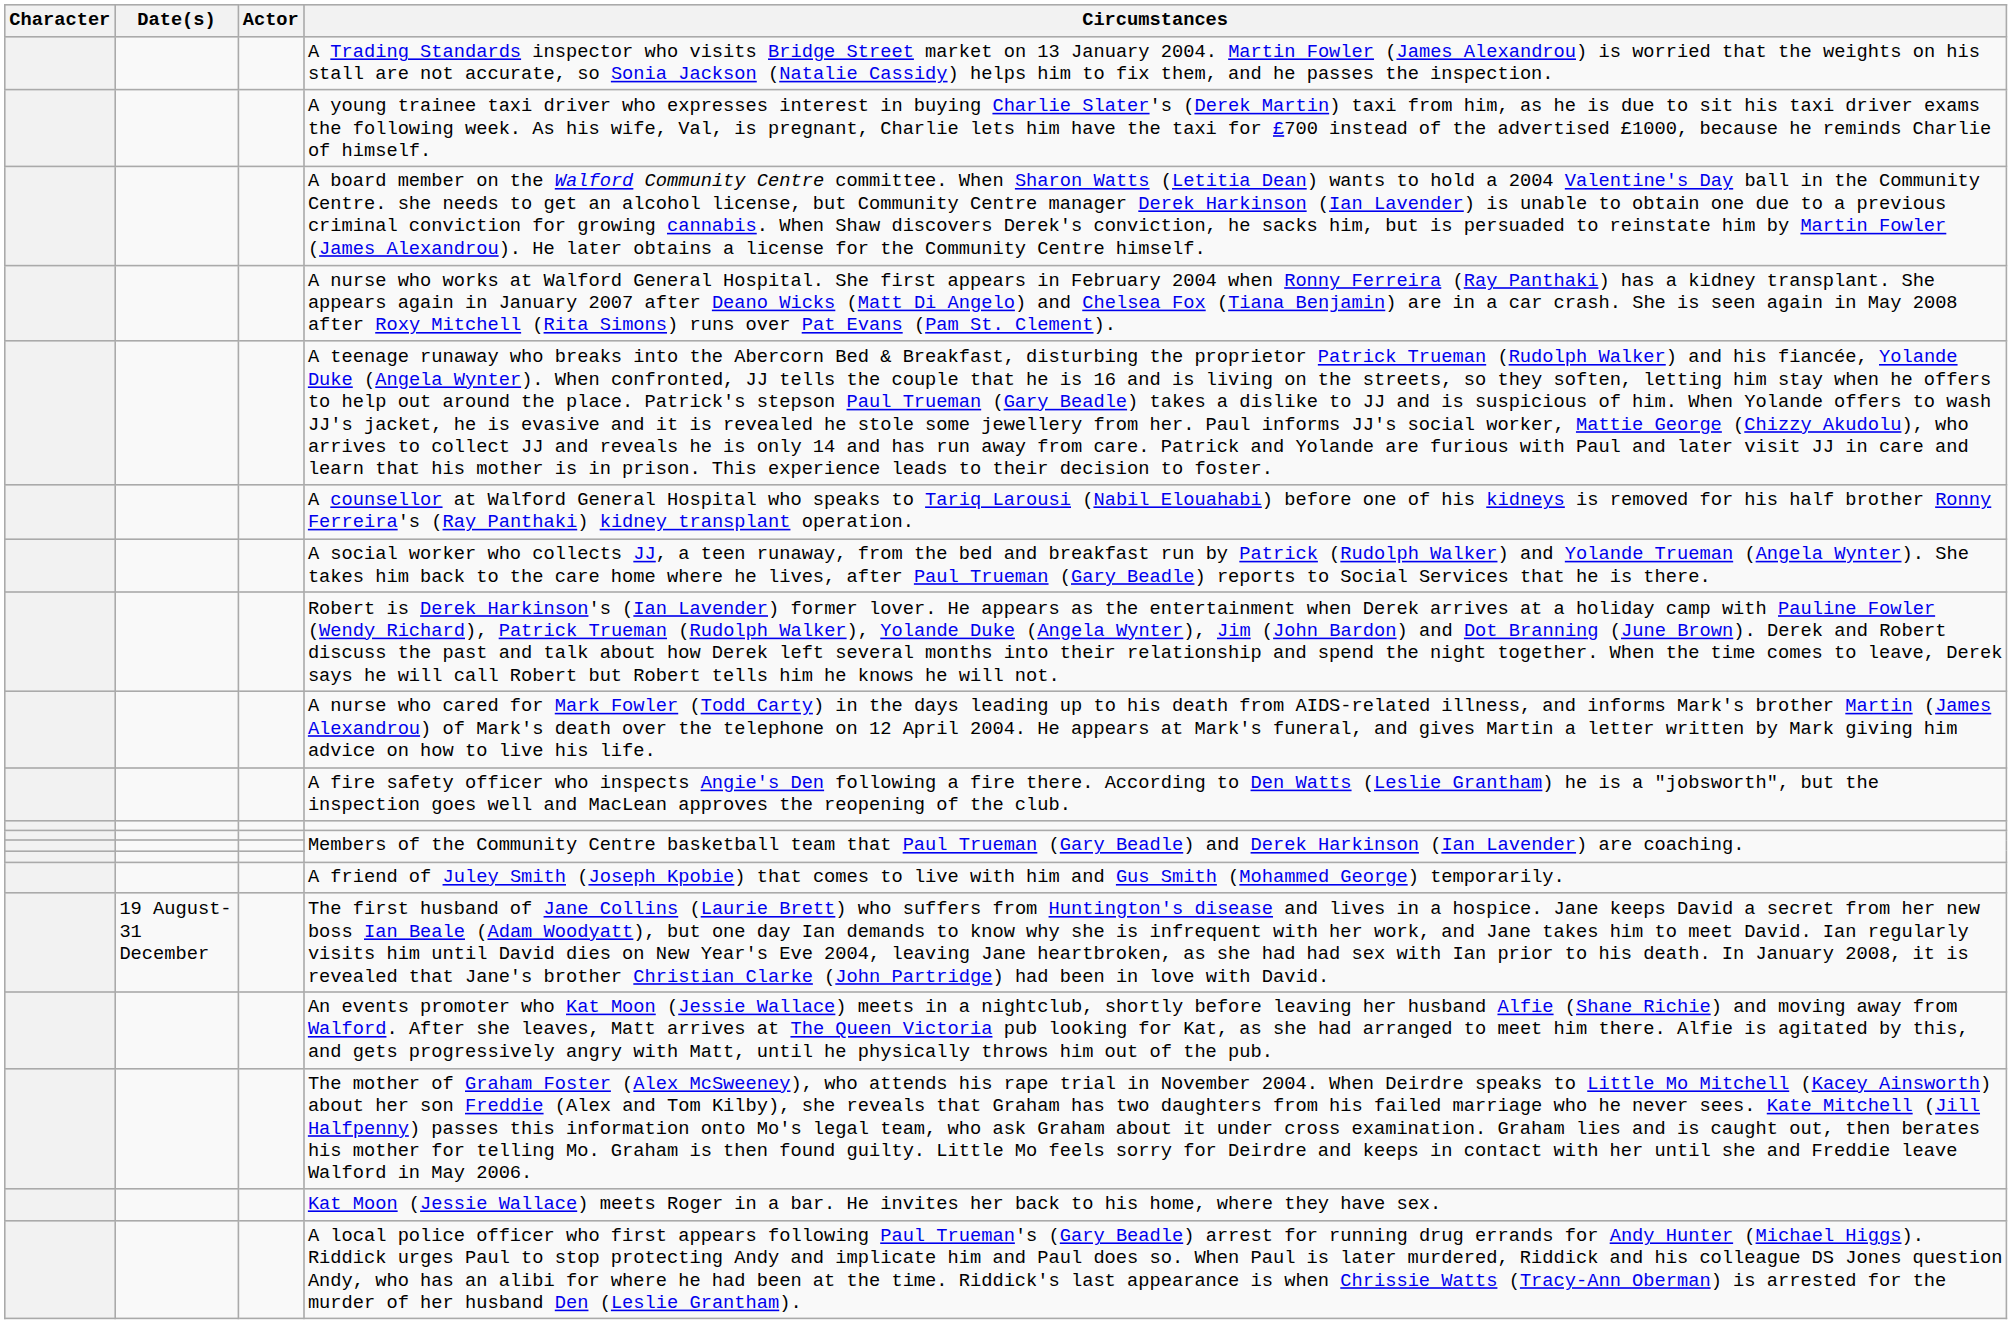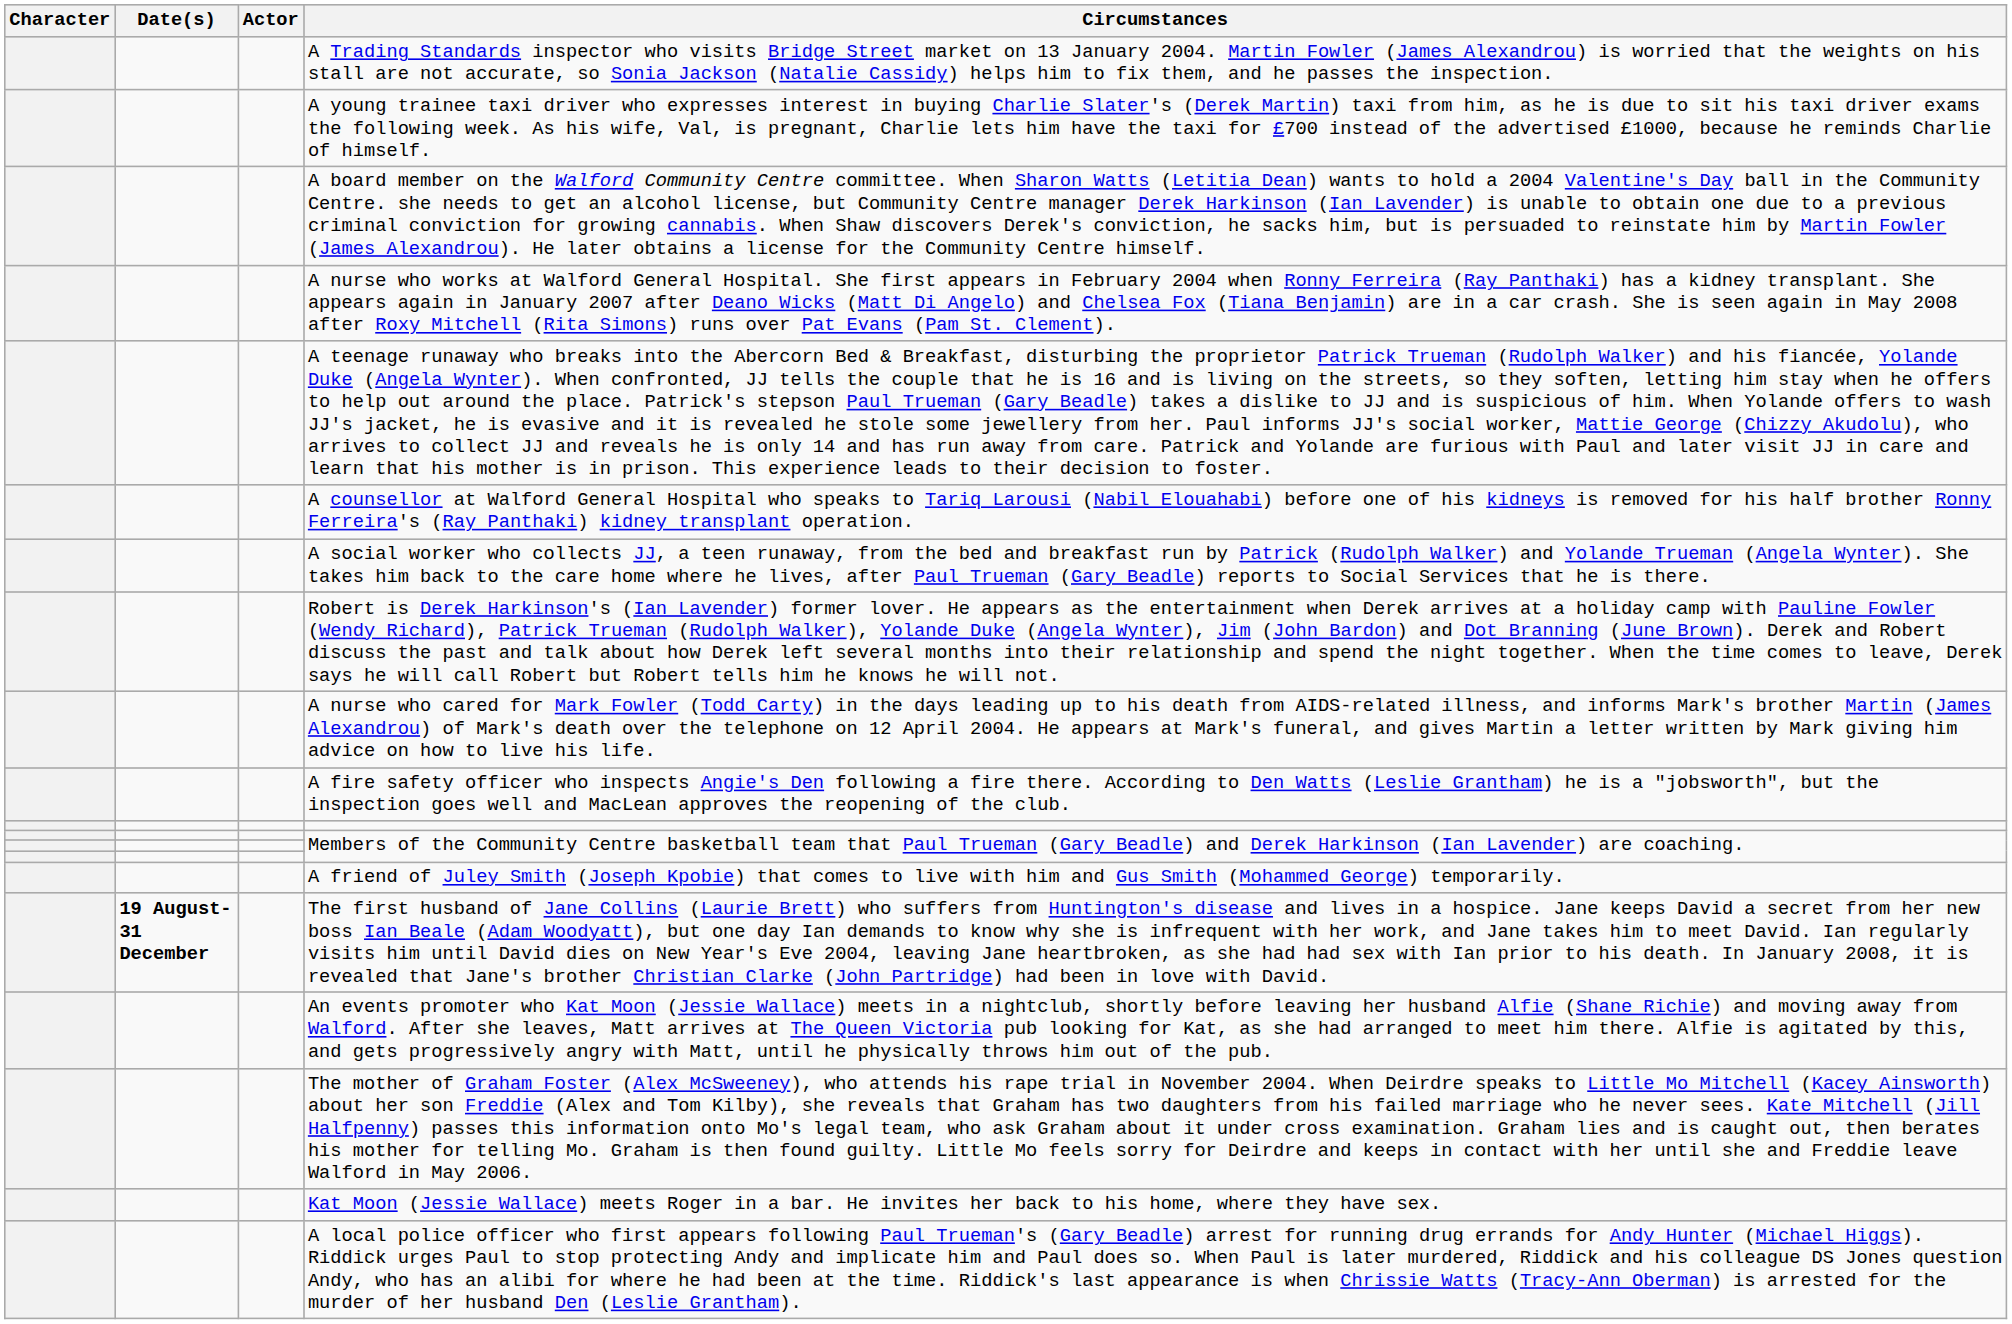row 17 | Date(s): normal -> bold
